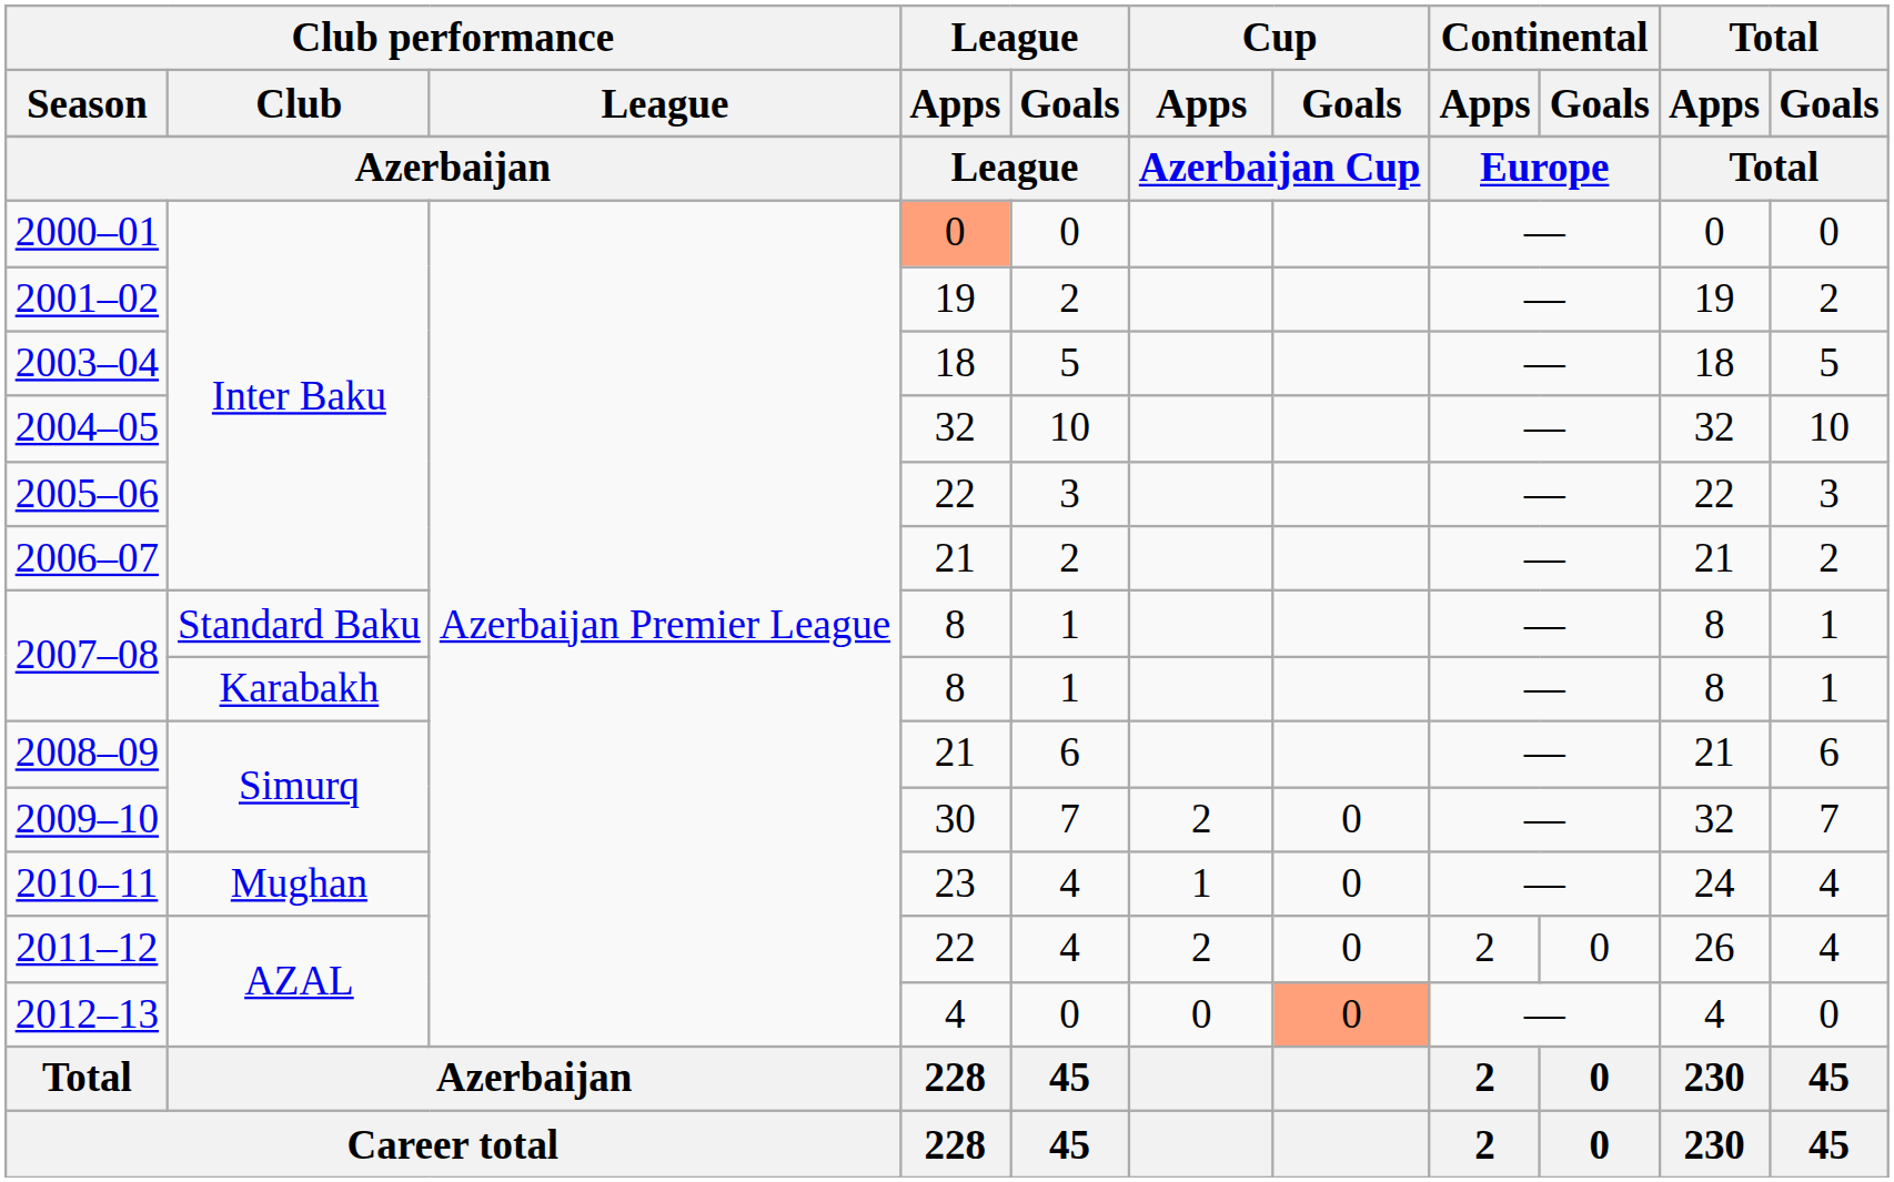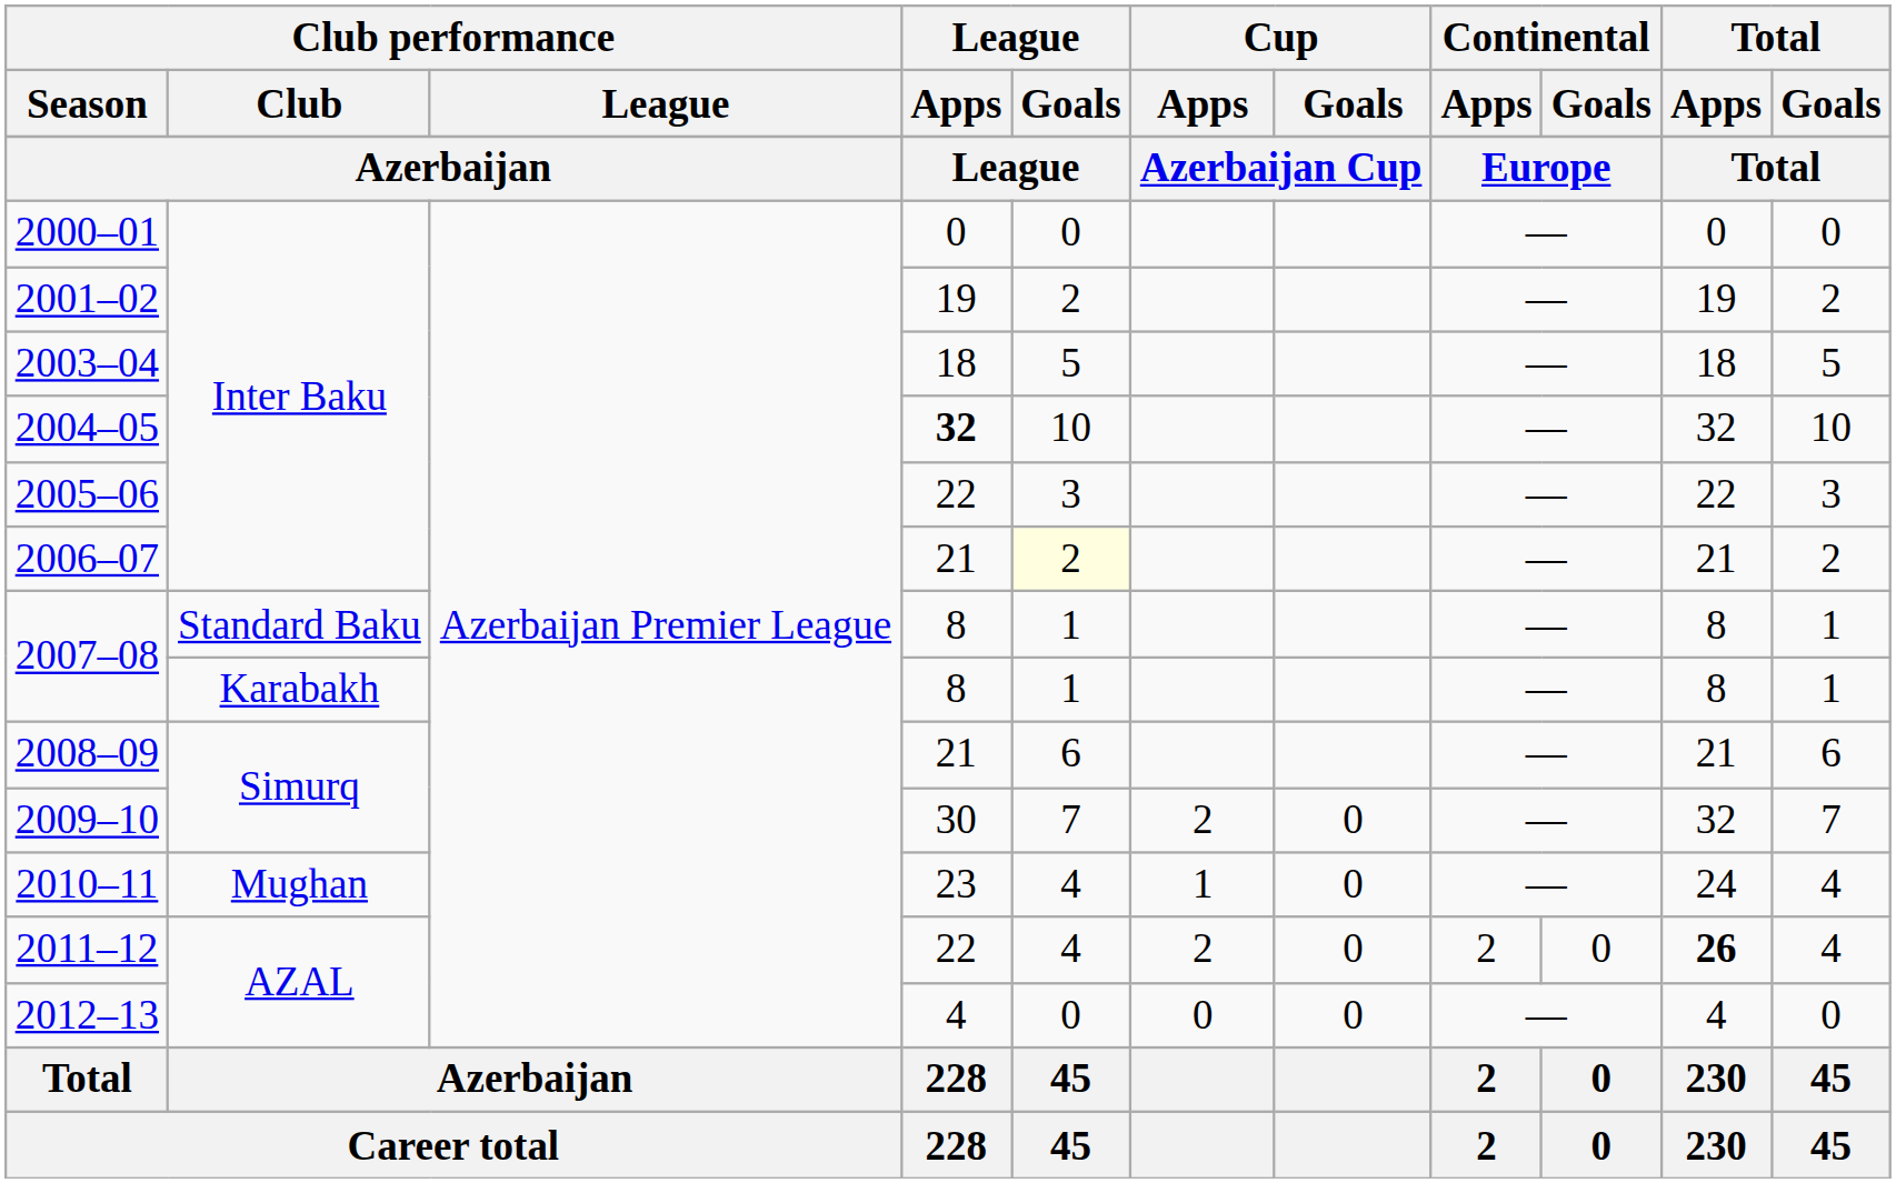2000–01 | League / Apps: lightsalmon background -> no background
2004–05 | League / Apps: normal -> bold
2006–07 | League / Goals: no background -> lightyellow background
2011–12 | Total / Apps: normal -> bold
2012–13 | Cup / Goals: lightsalmon background -> no background
